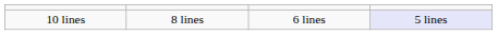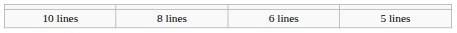10 lines | column 4: lavender background -> no background
